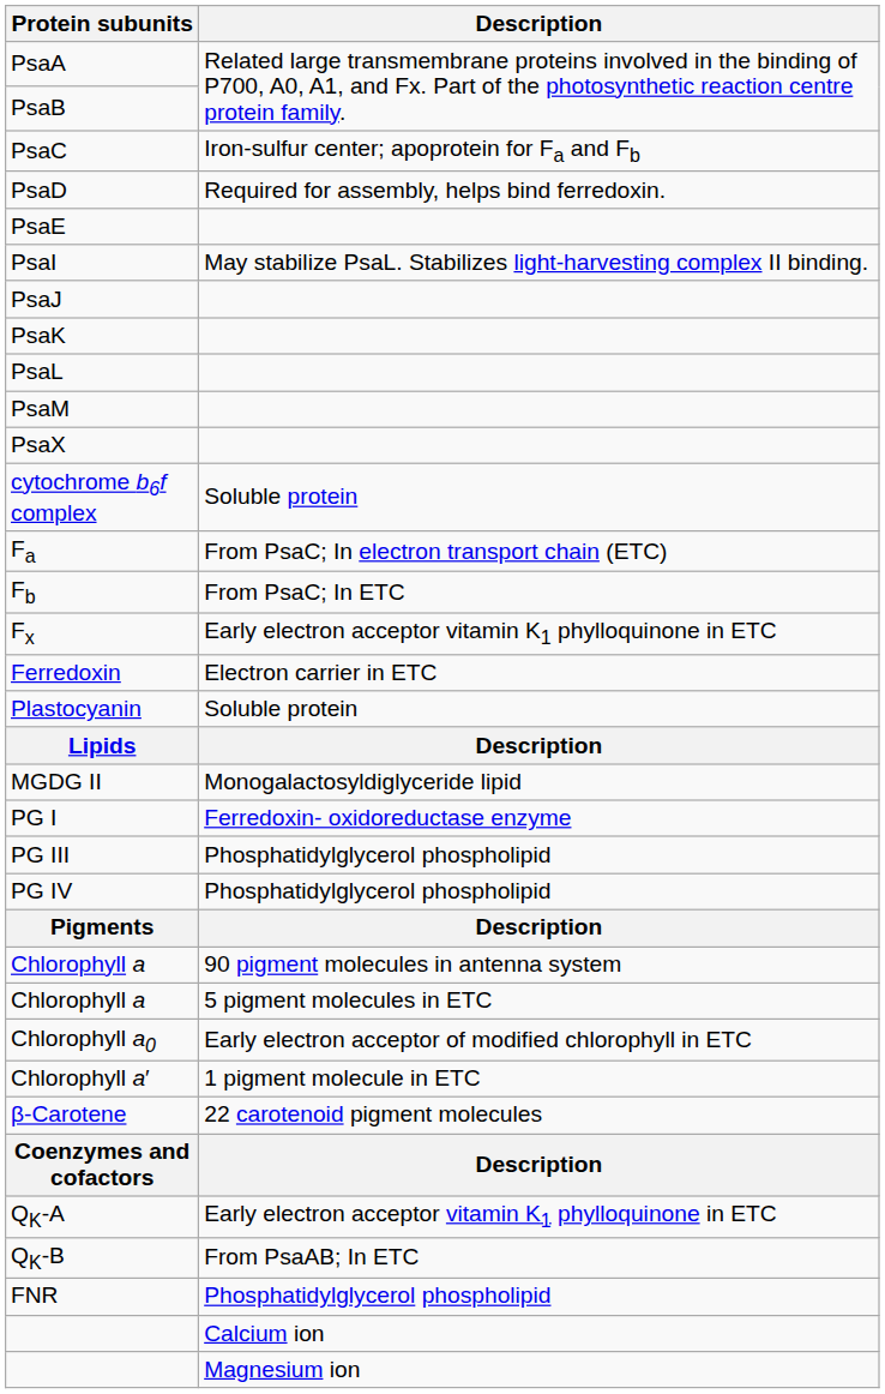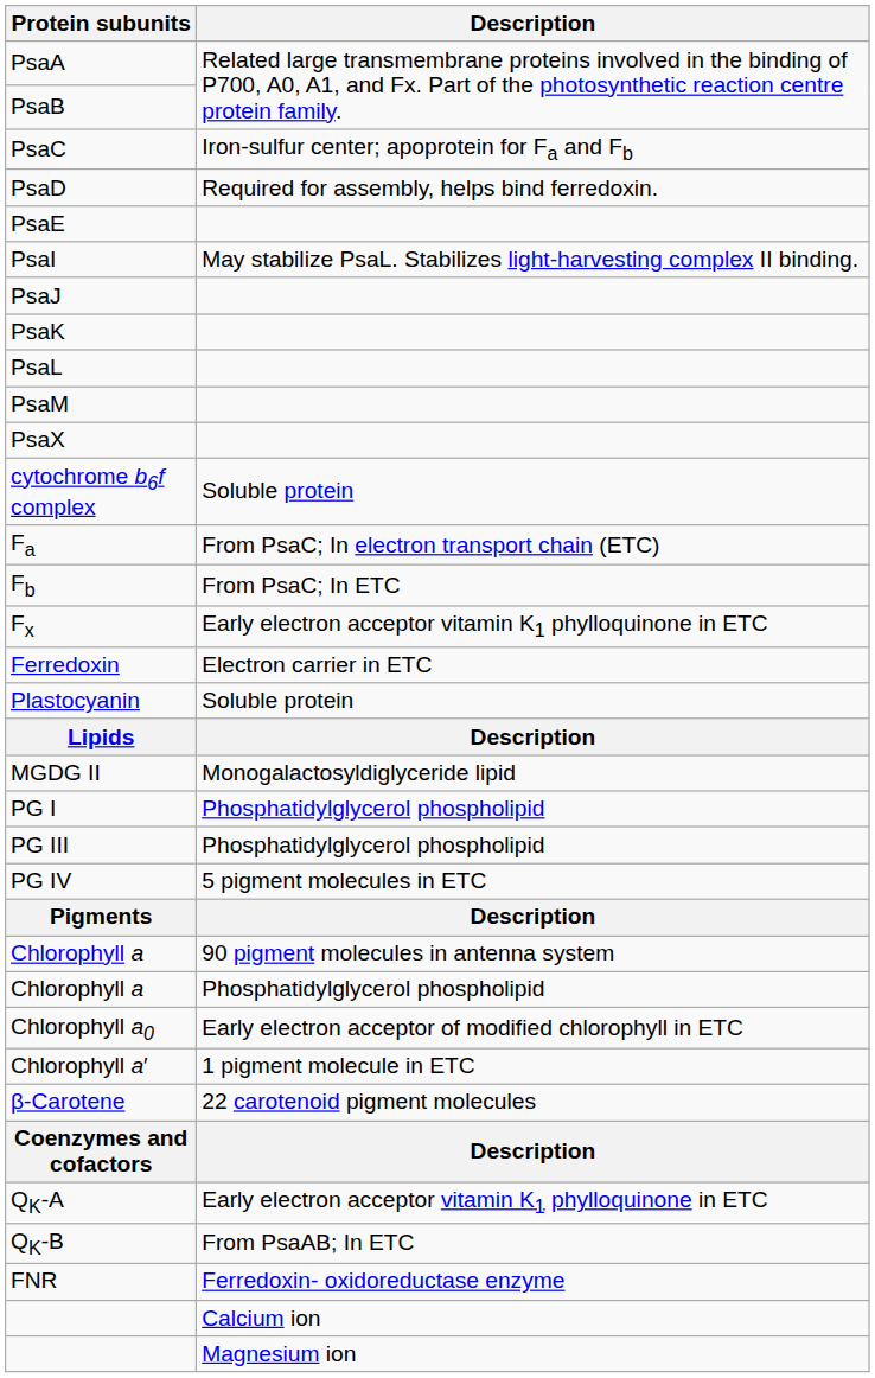row 21 | Description: Ferredoxin- oxidoreductase enzyme -> Phosphatidylglycerol phospholipid
row 23 | Description: Phosphatidylglycerol phospholipid -> 5 pigment molecules in ETC
row 26 | Description: 5 pigment molecules in ETC -> Phosphatidylglycerol phospholipid
row 33 | Description: Phosphatidylglycerol phospholipid -> Ferredoxin- oxidoreductase enzyme
